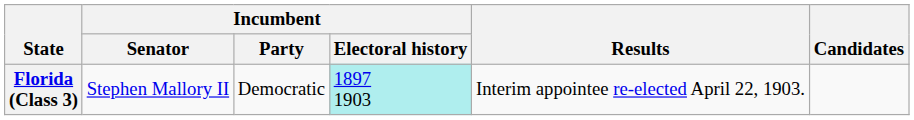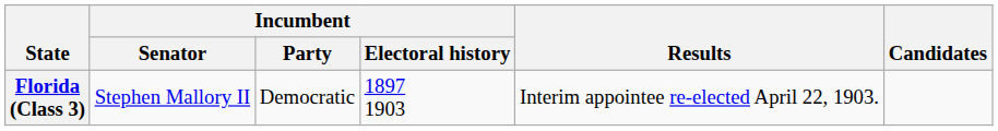Florida (Class 3) | Incumbent / Electoral history: paleturquoise background -> no background
